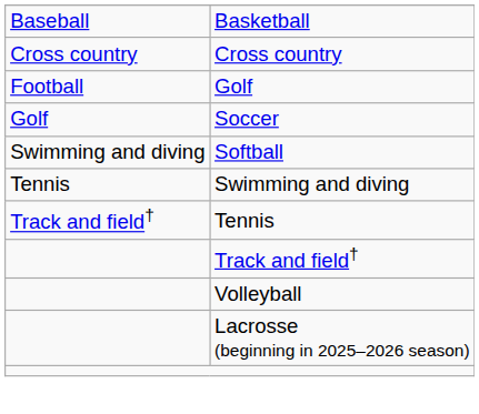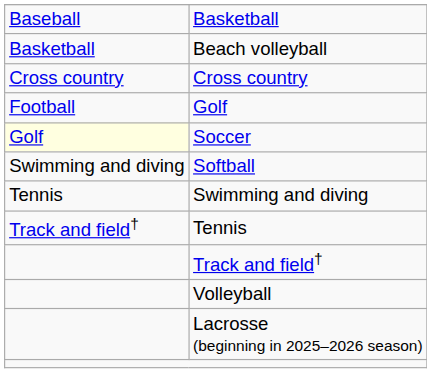+ row: Basketball | Beach volleyball
Soccer | column 1: no background -> lightyellow background
